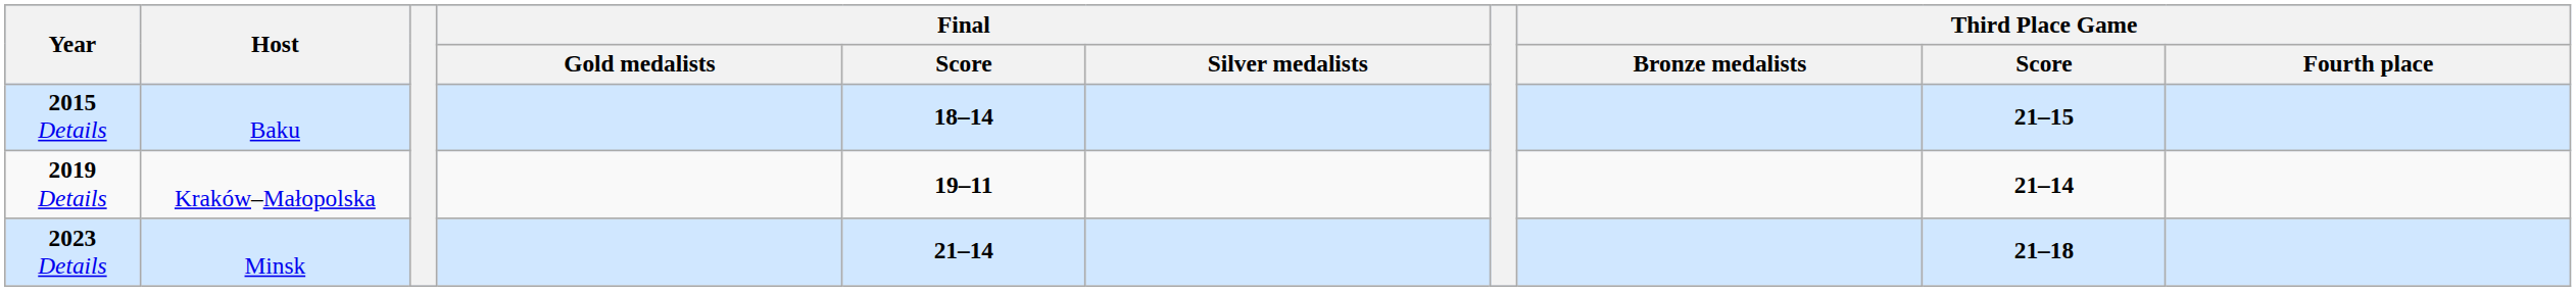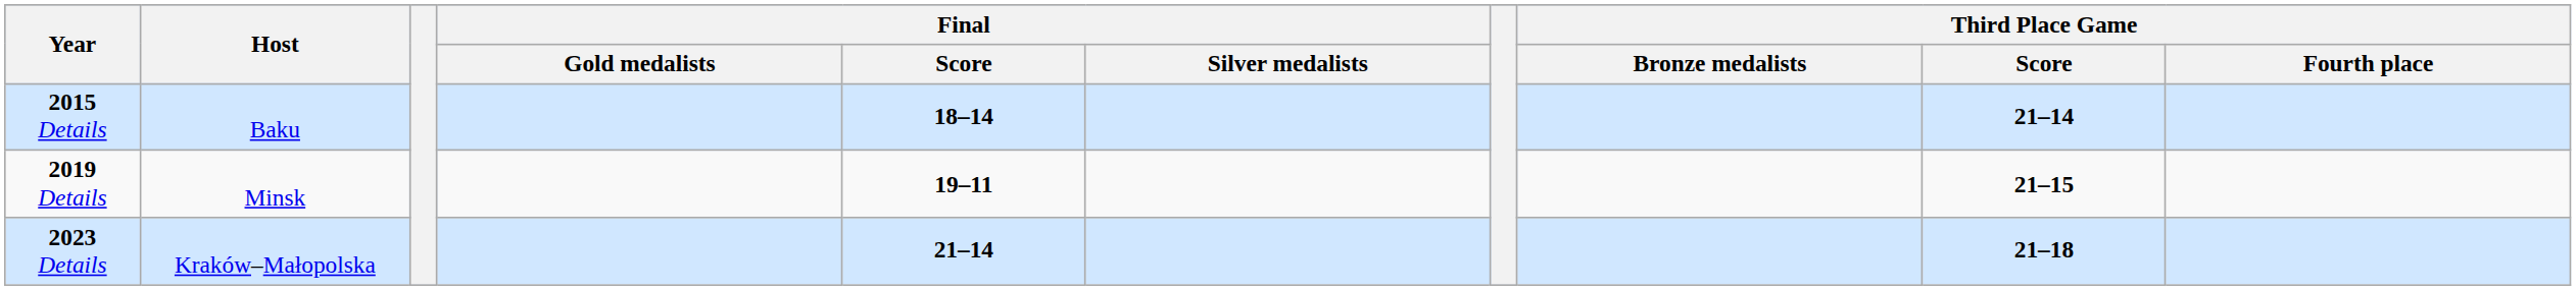2015 Details | Third Place Game / Score: 21–15 -> 21–14
2019 Details | Host: Kraków–Małopolska -> Minsk
2019 Details | Third Place Game / Score: 21–14 -> 21–15
2023 Details | Host: Minsk -> Kraków–Małopolska
